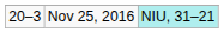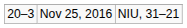Nov 25, 2016 | column 3: paleturquoise background -> no background
